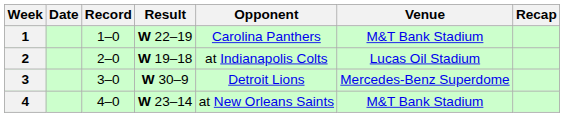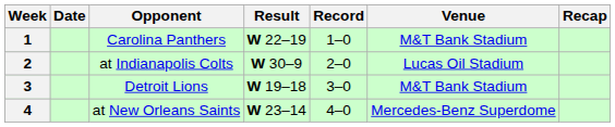columns swapped: Opponent <-> Record
2 | Result: W 19–18 -> W 30–9
3 | Result: W 30–9 -> W 19–18
3 | Venue: Mercedes-Benz Superdome -> M&T Bank Stadium
4 | Venue: M&T Bank Stadium -> Mercedes-Benz Superdome
